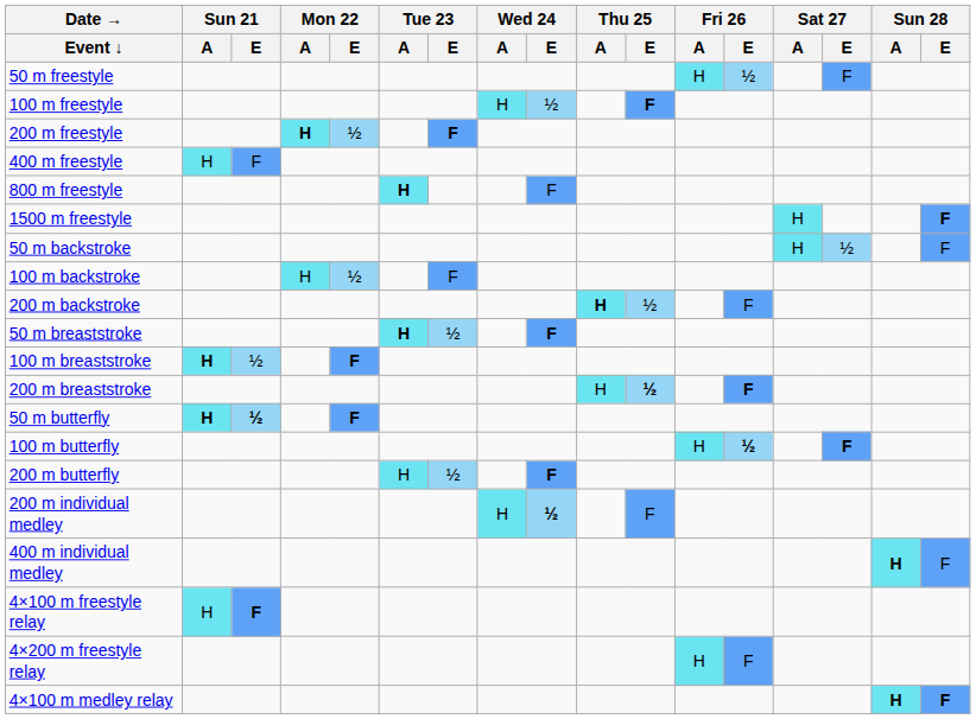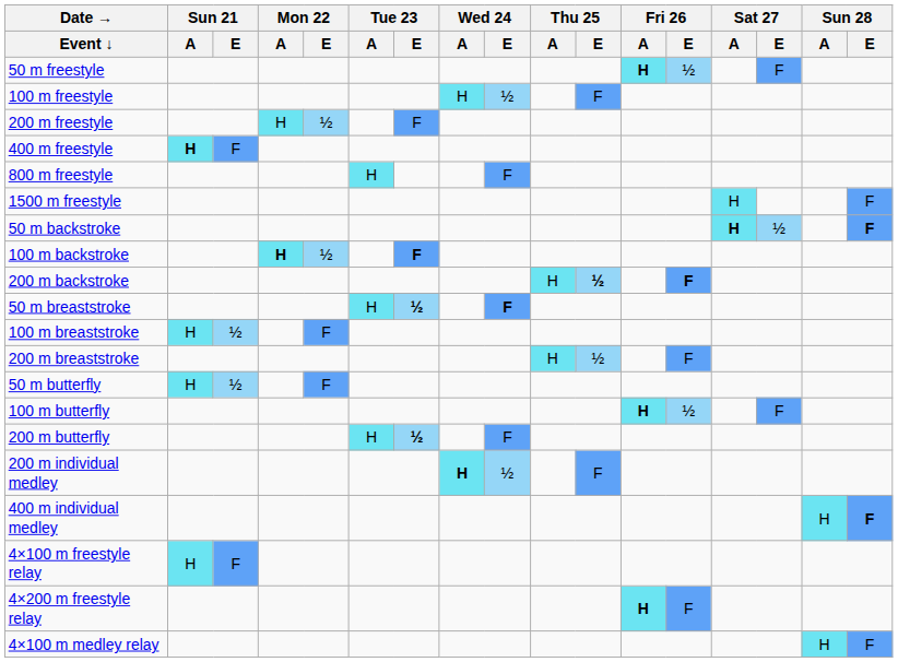50 m freestyle | Fri 26 / A: normal -> bold
100 m freestyle | Thu 25 / E: bold -> normal
200 m freestyle | Mon 22 / A: bold -> normal
200 m freestyle | Tue 23 / E: bold -> normal
400 m freestyle | Sun 21 / A: normal -> bold
800 m freestyle | Tue 23 / A: bold -> normal
1500 m freestyle | Sun 28 / E: bold -> normal
50 m backstroke | Sat 27 / A: normal -> bold
50 m backstroke | Sun 28 / E: normal -> bold
100 m backstroke | Mon 22 / A: normal -> bold
100 m backstroke | Tue 23 / E: normal -> bold
200 m backstroke | Thu 25 / A: bold -> normal
200 m backstroke | Thu 25 / E: normal -> bold
200 m backstroke | Fri 26 / E: normal -> bold
50 m breaststroke | Tue 23 / A: bold -> normal
50 m breaststroke | Tue 23 / E: normal -> bold
100 m breaststroke | Sun 21 / A: bold -> normal
100 m breaststroke | Mon 22 / E: bold -> normal
200 m breaststroke | Thu 25 / E: bold -> normal
200 m breaststroke | Fri 26 / E: bold -> normal
50 m butterfly | Sun 21 / A: bold -> normal
50 m butterfly | Sun 21 / E: bold -> normal
50 m butterfly | Mon 22 / E: bold -> normal
100 m butterfly | Fri 26 / A: normal -> bold
100 m butterfly | Fri 26 / E: bold -> normal
100 m butterfly | Sat 27 / E: bold -> normal
200 m butterfly | Tue 23 / E: normal -> bold
200 m butterfly | Wed 24 / E: bold -> normal
200 m individual medley | Wed 24 / A: normal -> bold
200 m individual medley | Wed 24 / E: bold -> normal
400 m individual medley | Sun 28 / A: bold -> normal
400 m individual medley | Sun 28 / E: normal -> bold
4×100 m freestyle relay | Sun 21 / E: bold -> normal
4×200 m freestyle relay | Fri 26 / A: normal -> bold
4×100 m medley relay | Sun 28 / A: bold -> normal
4×100 m medley relay | Sun 28 / E: bold -> normal
